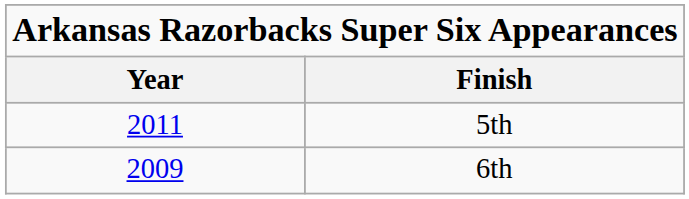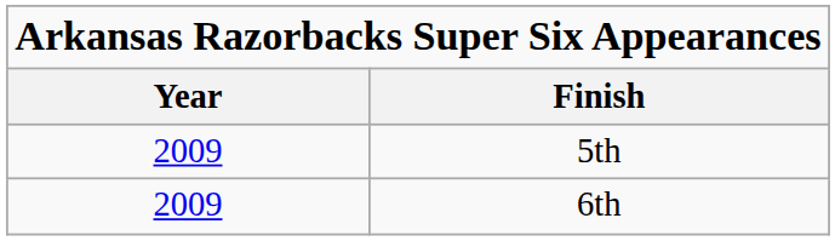5th | column 1: 2011 -> 2009
